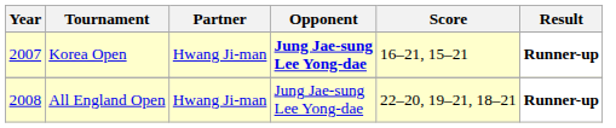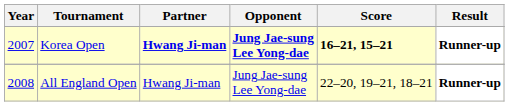Korea Open | Partner: normal -> bold
Korea Open | Score: normal -> bold
